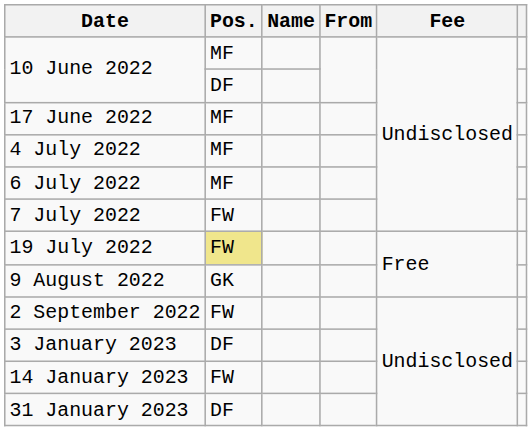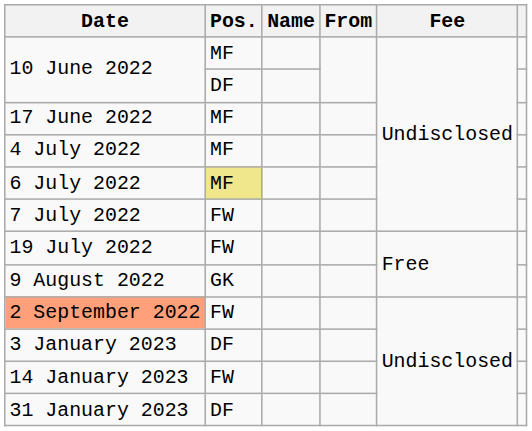6 July 2022 | Pos.: no background -> khaki background
19 July 2022 | Pos.: khaki background -> no background
2 September 2022 | Date: no background -> lightsalmon background
